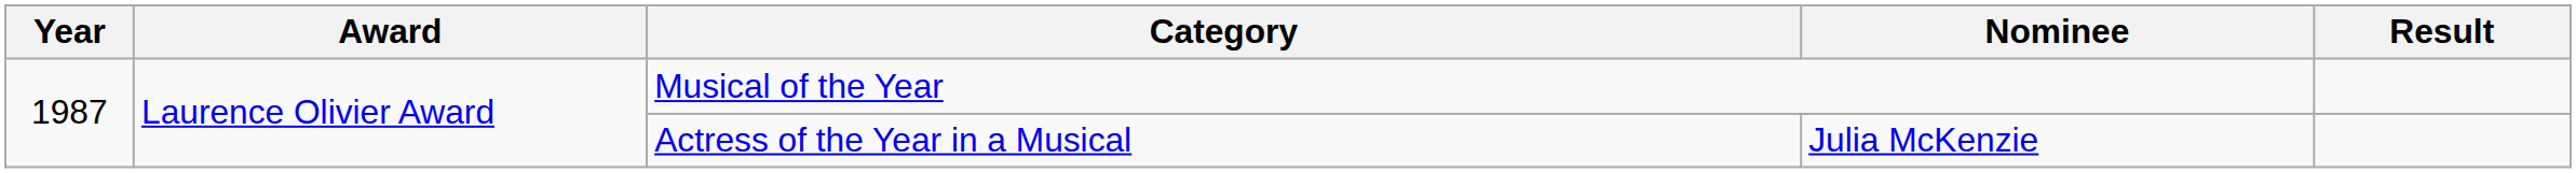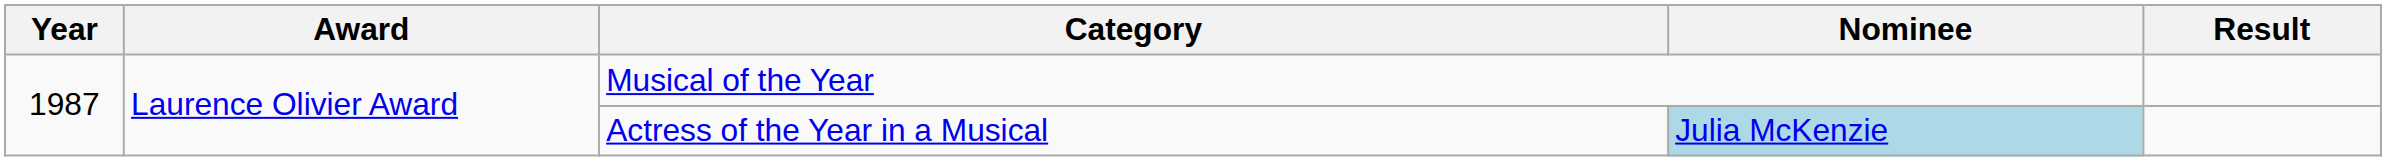Actress of the Year in a Musical | Nominee: no background -> lightblue background
